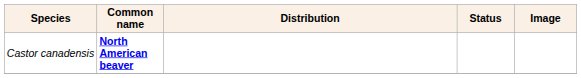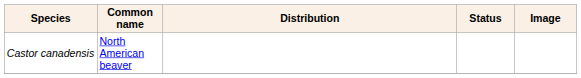Castor canadensis | Common name: bold -> normal
